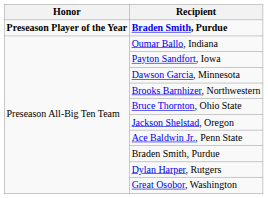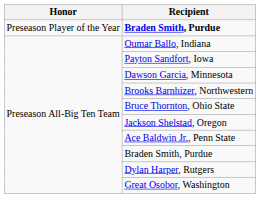row 2 | Honor: bold -> normal
